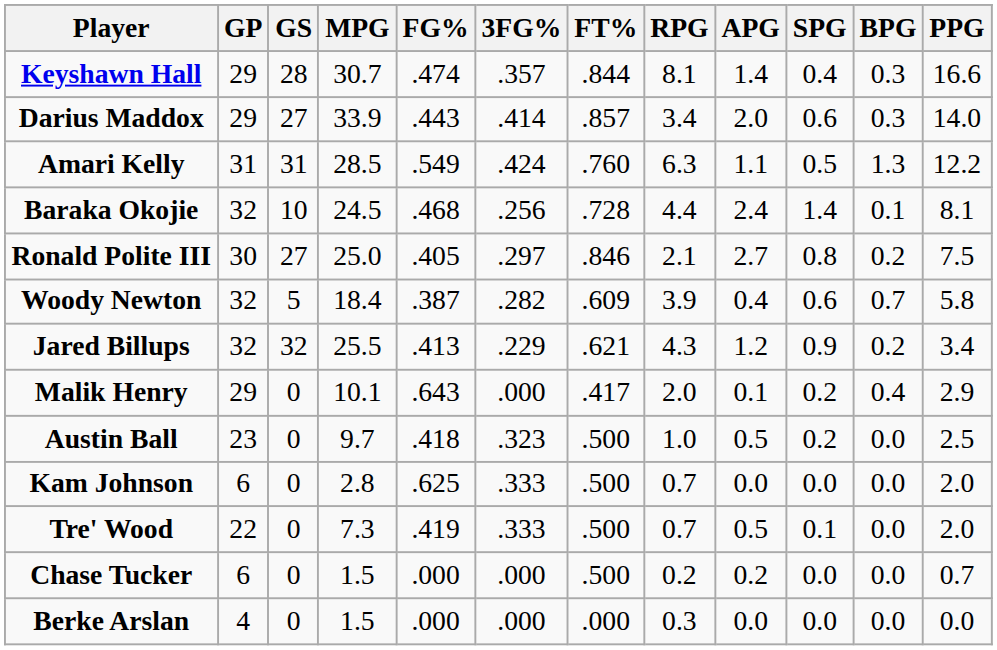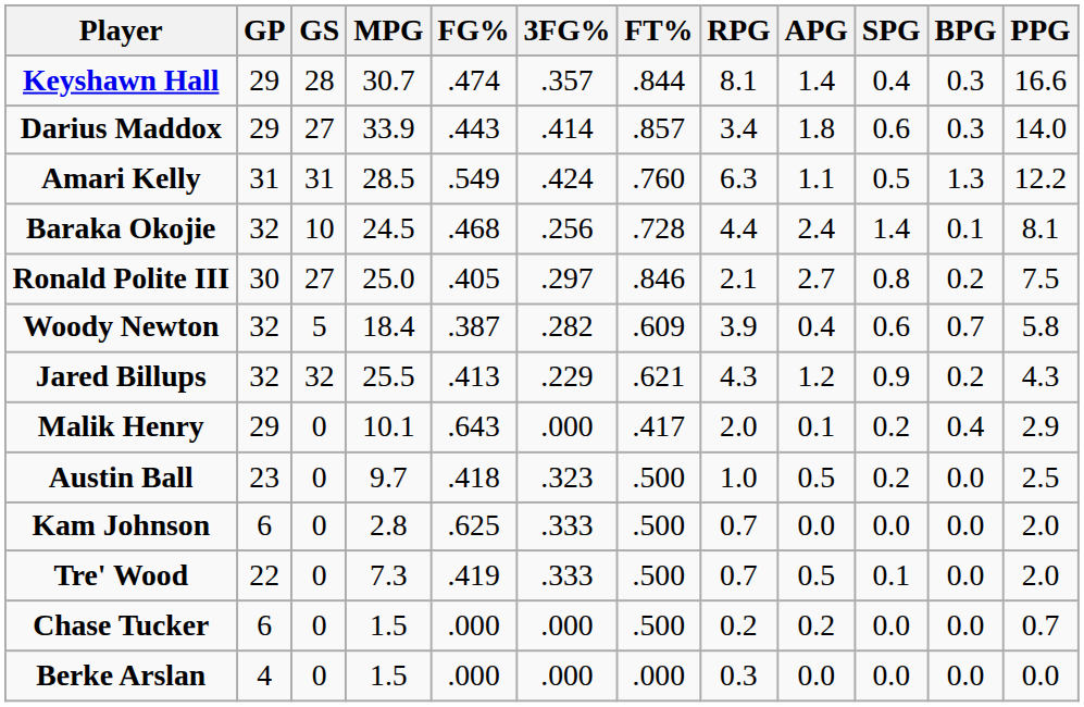Darius Maddox | APG: 2.0 -> 1.8
Jared Billups | PPG: 3.4 -> 4.3
